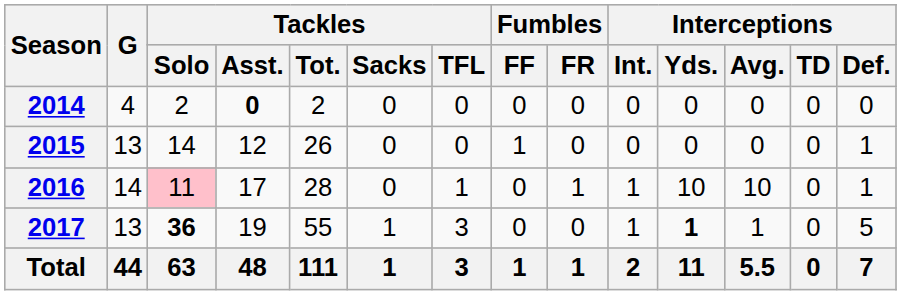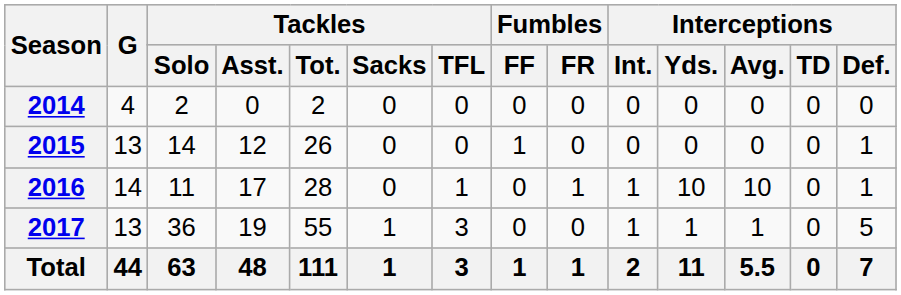2014 | Tackles / Asst.: bold -> normal
2016 | Tackles / Solo: pink background -> no background
2017 | Tackles / Solo: bold -> normal
2017 | Interceptions / Yds.: bold -> normal
